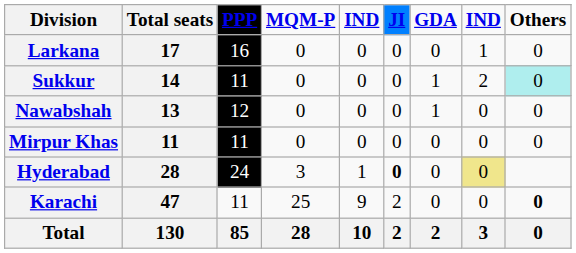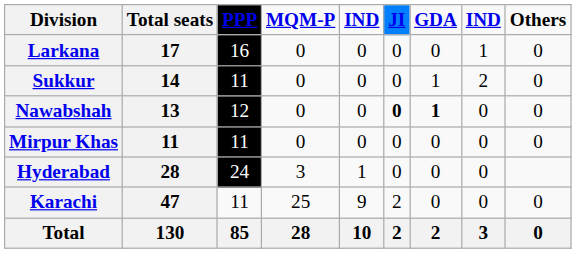Sukkur | column 9: paleturquoise background -> no background
Nawabshah | column 6: normal -> bold
Nawabshah | column 7: normal -> bold
Hyderabad | column 6: bold -> normal
Hyderabad | column 8: khaki background -> no background
Karachi | column 9: bold -> normal
